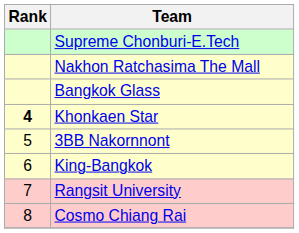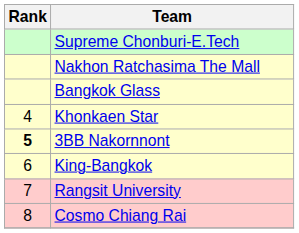Khonkaen Star | Rank: bold -> normal
3BB Nakornnont | Rank: normal -> bold
